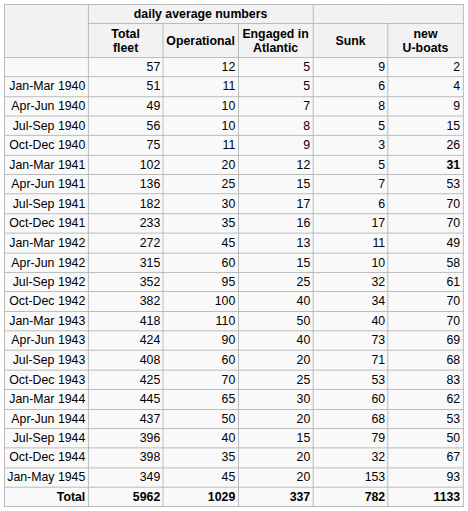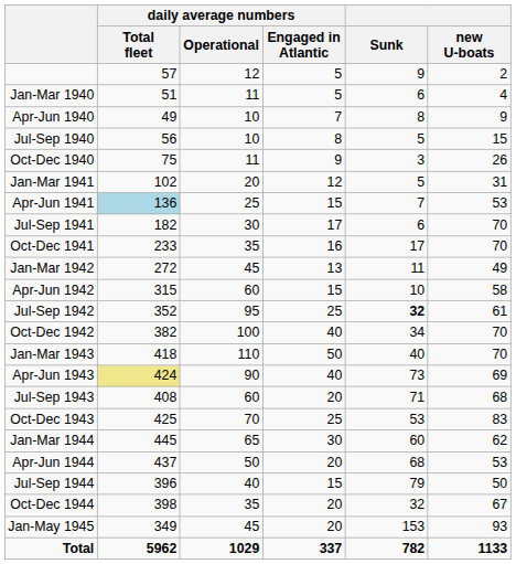Jan-Mar 1941 | new U-boats: bold -> normal
Apr-Jun 1941 | daily average numbers / Total fleet: no background -> lightblue background
Jul-Sep 1942 | Sunk: normal -> bold
Apr-Jun 1943 | daily average numbers / Total fleet: no background -> khaki background
